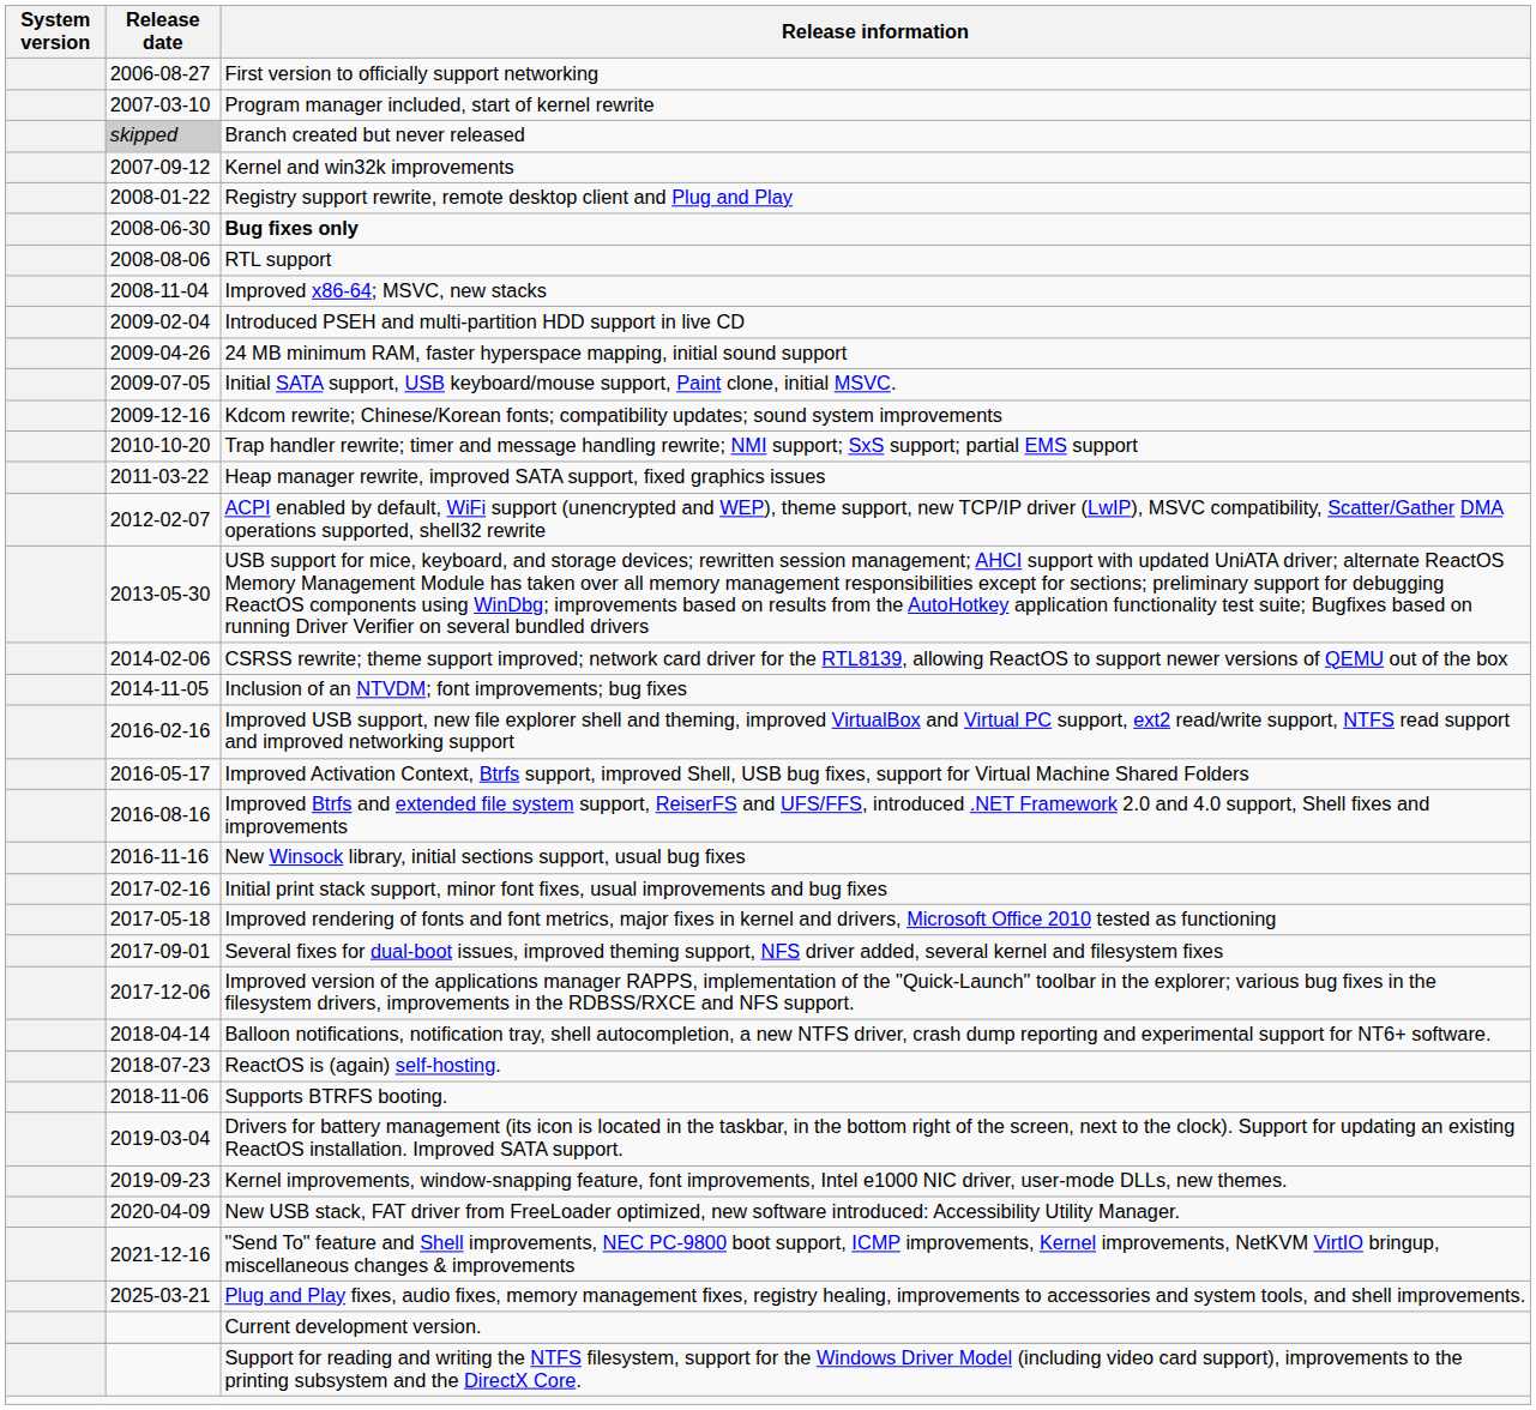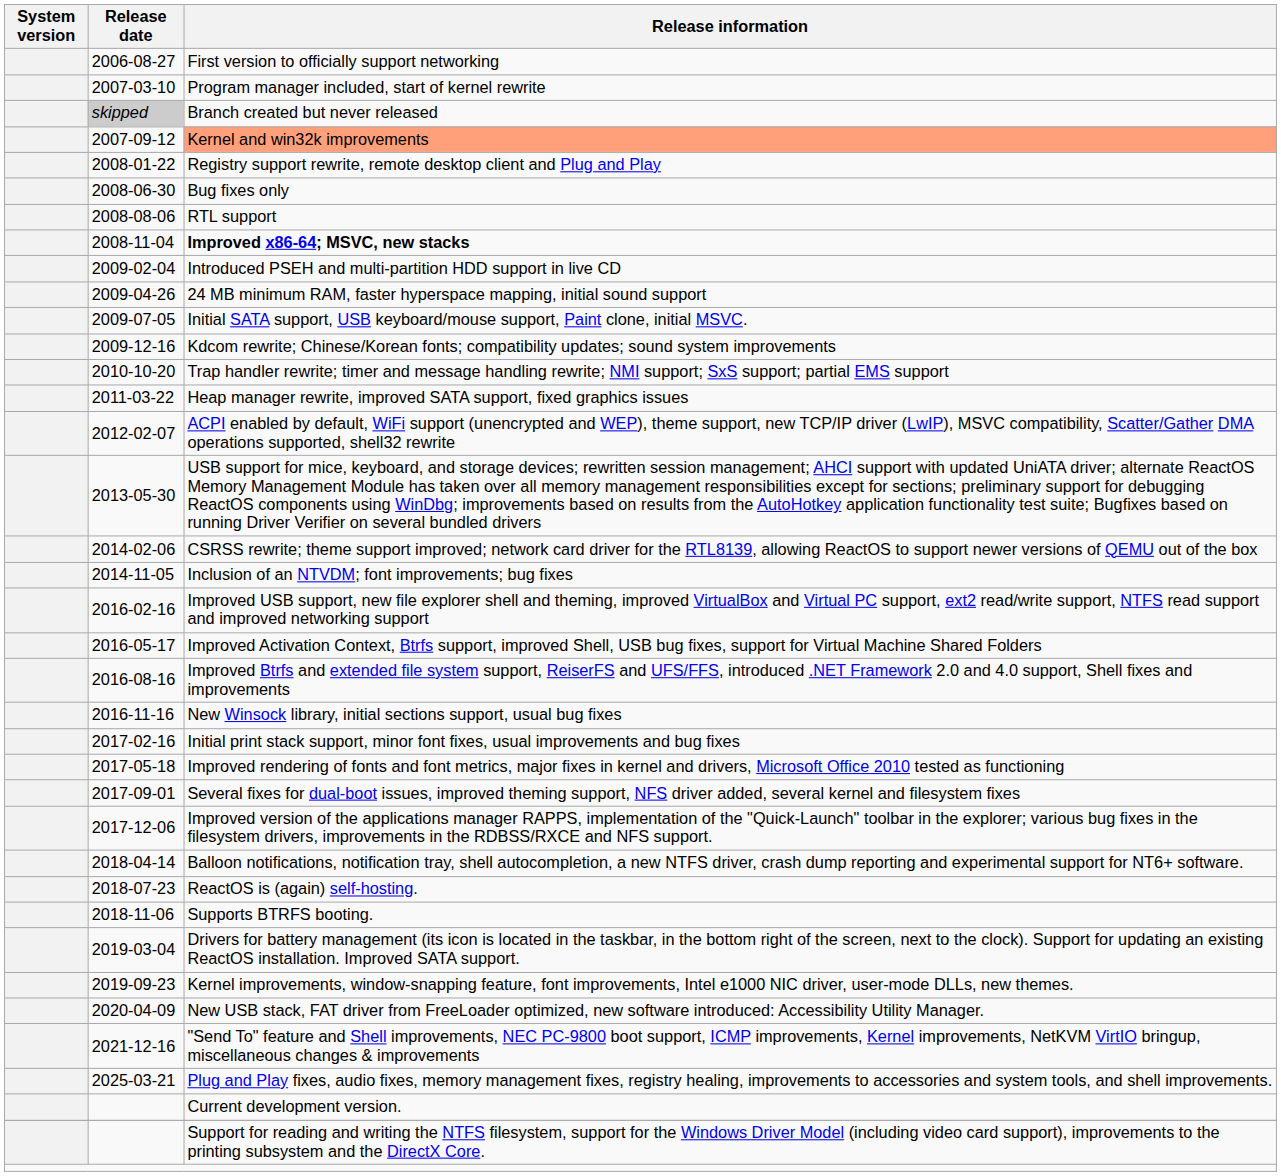Kernel and win32k improvements | Release information: no background -> lightsalmon background
Bug fixes only | Release information: bold -> normal
Improved x86-64; MSVC, new stacks | Release information: normal -> bold
